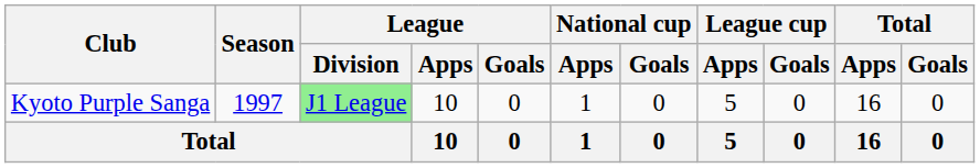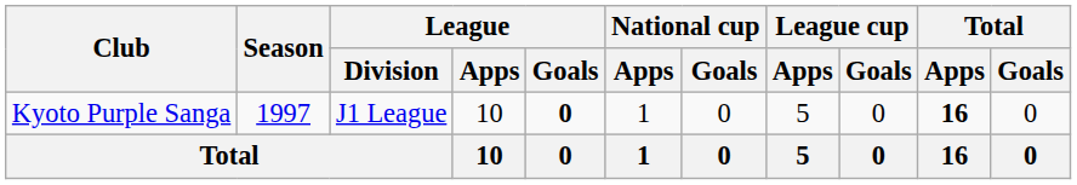Kyoto Purple Sanga | League / Division: lightgreen background -> no background
Kyoto Purple Sanga | League / Goals: normal -> bold
Kyoto Purple Sanga | Total / Apps: normal -> bold
